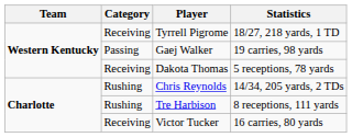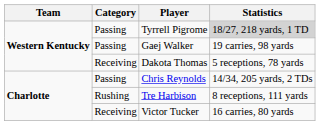Tyrrell Pigrome | Category: Receiving -> Passing
Tyrrell Pigrome | Statistics: no background -> lightgrey background
Chris Reynolds | Category: Rushing -> Passing
